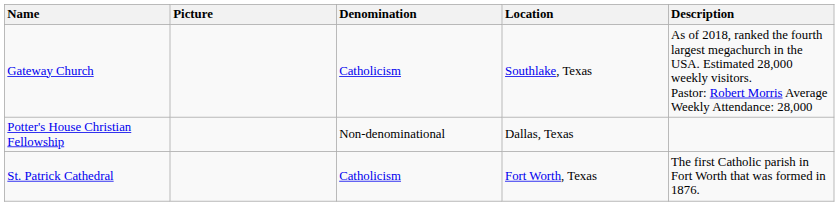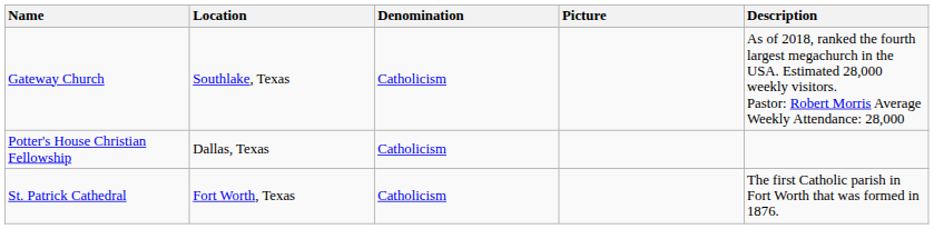columns swapped: Picture <-> Location
Potter's House Christian Fellowship | Denomination: Non-denominational -> Catholicism
